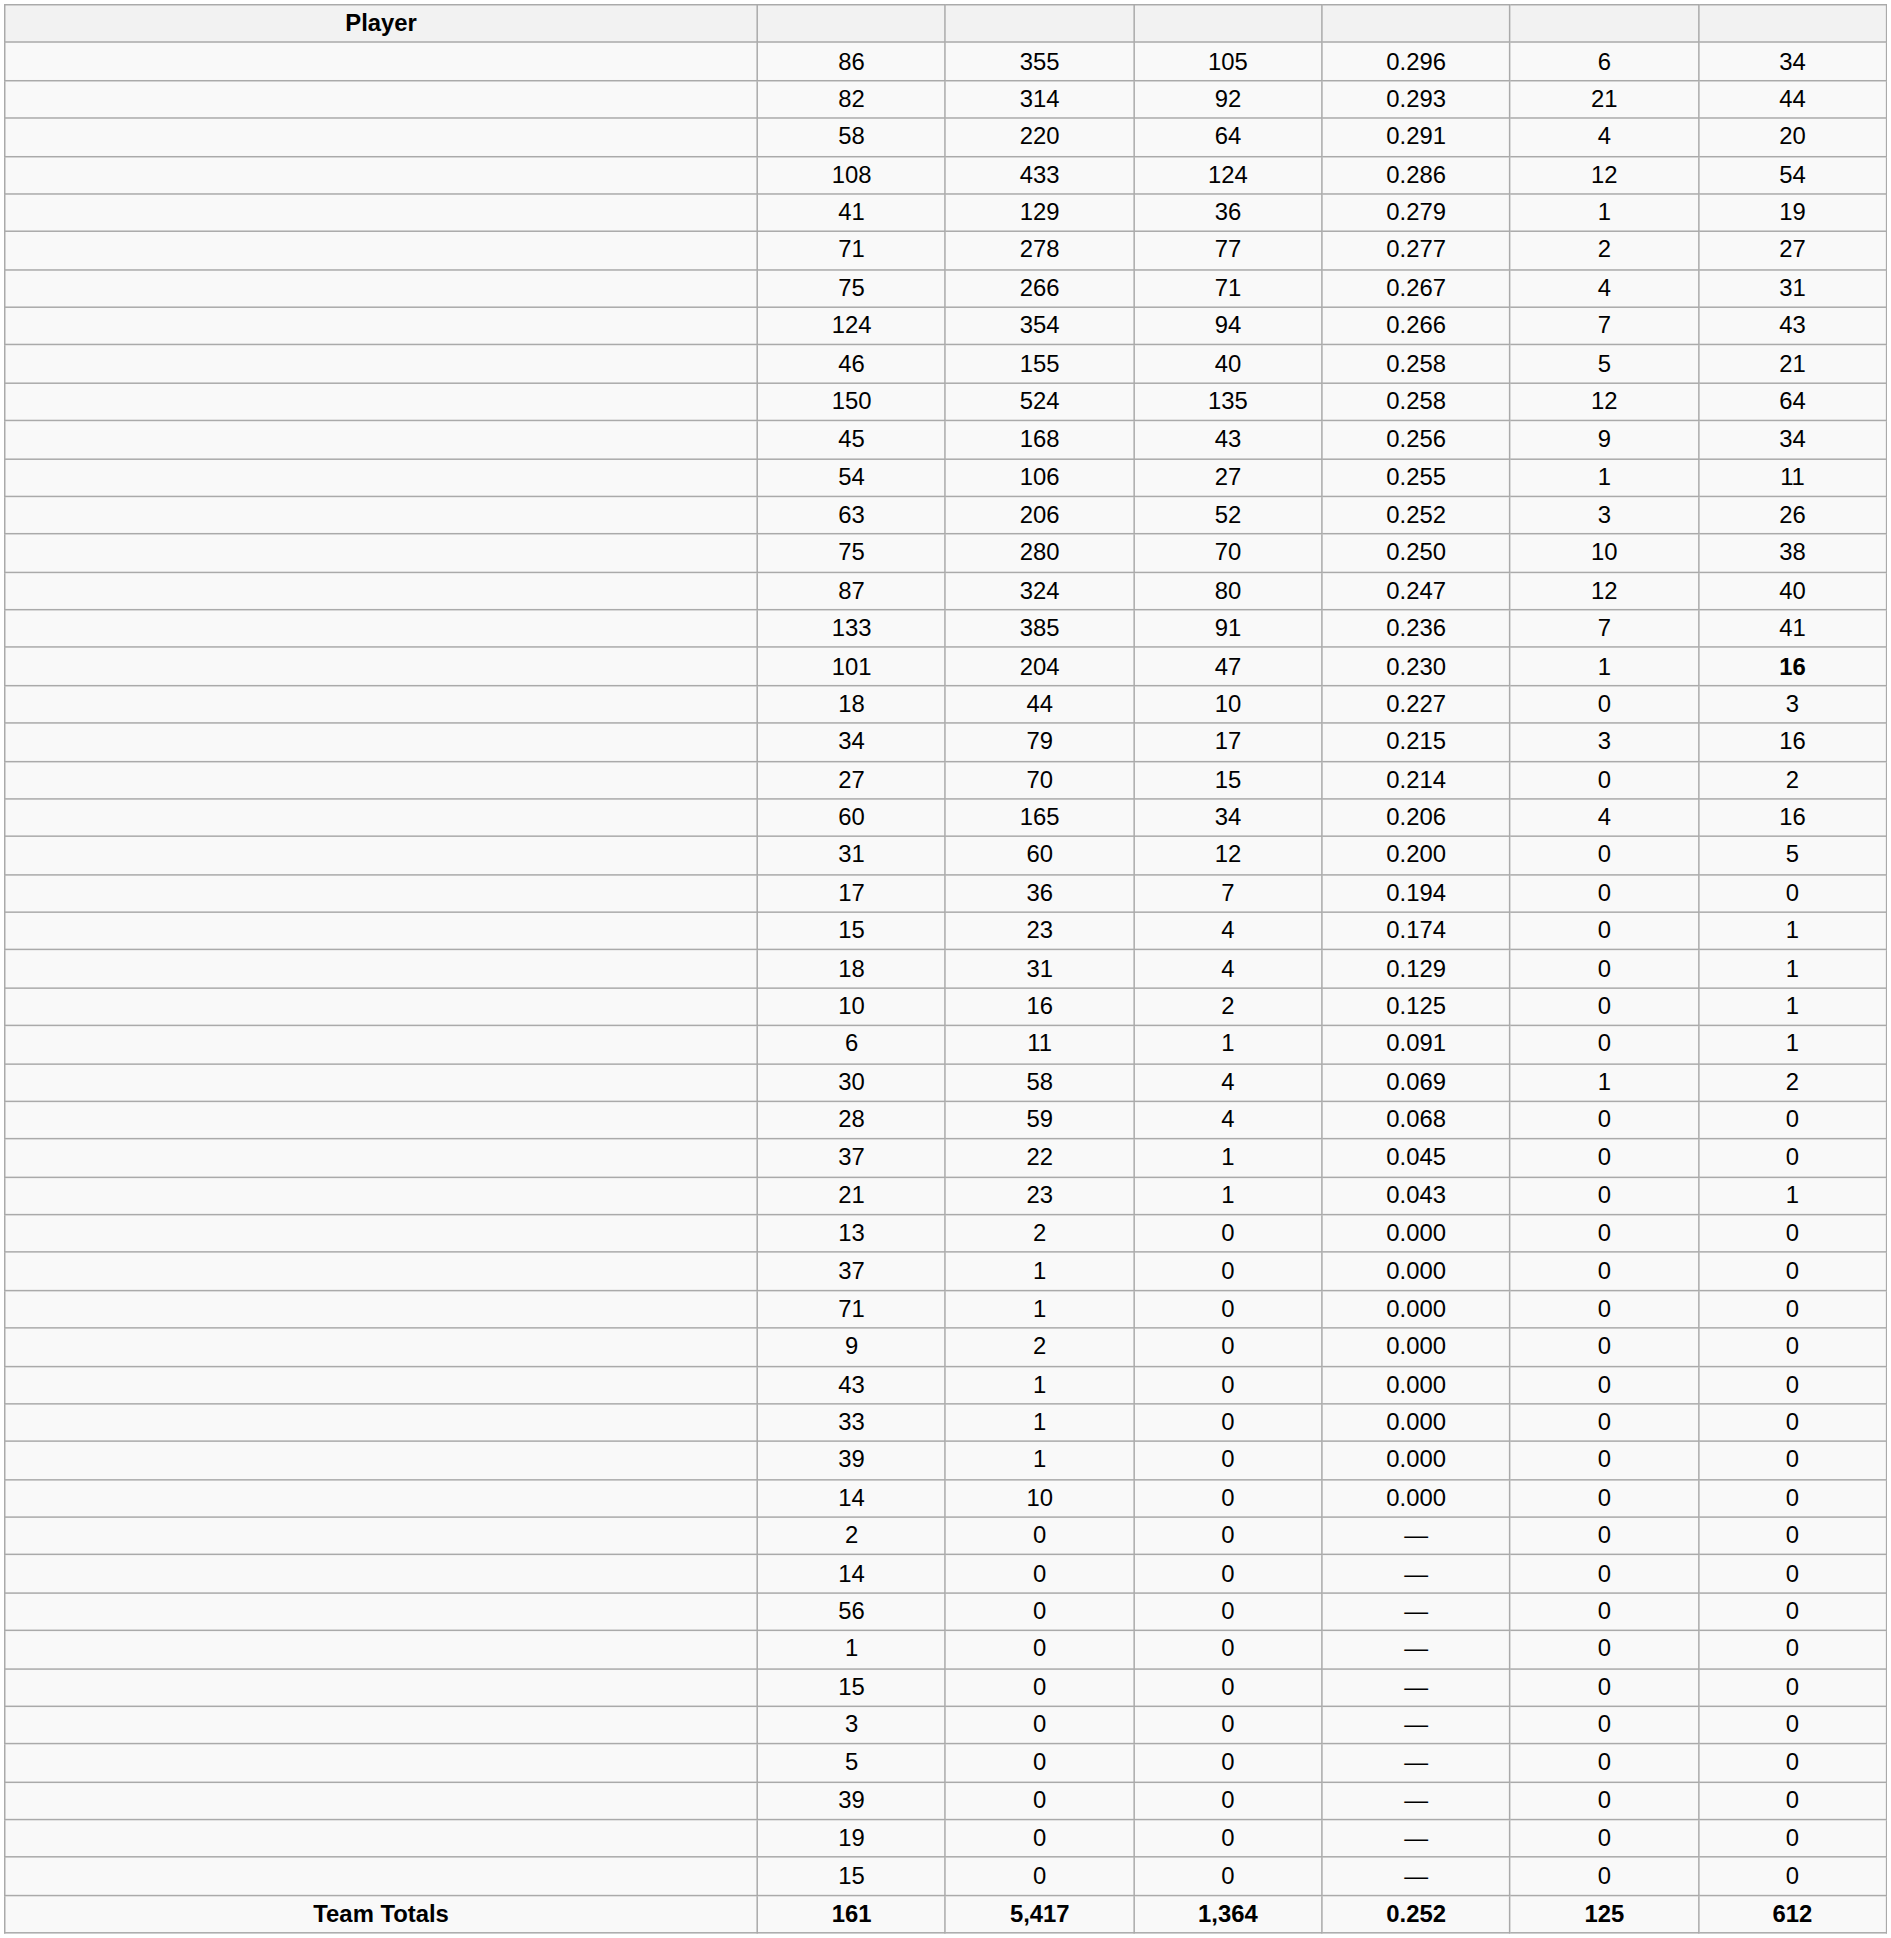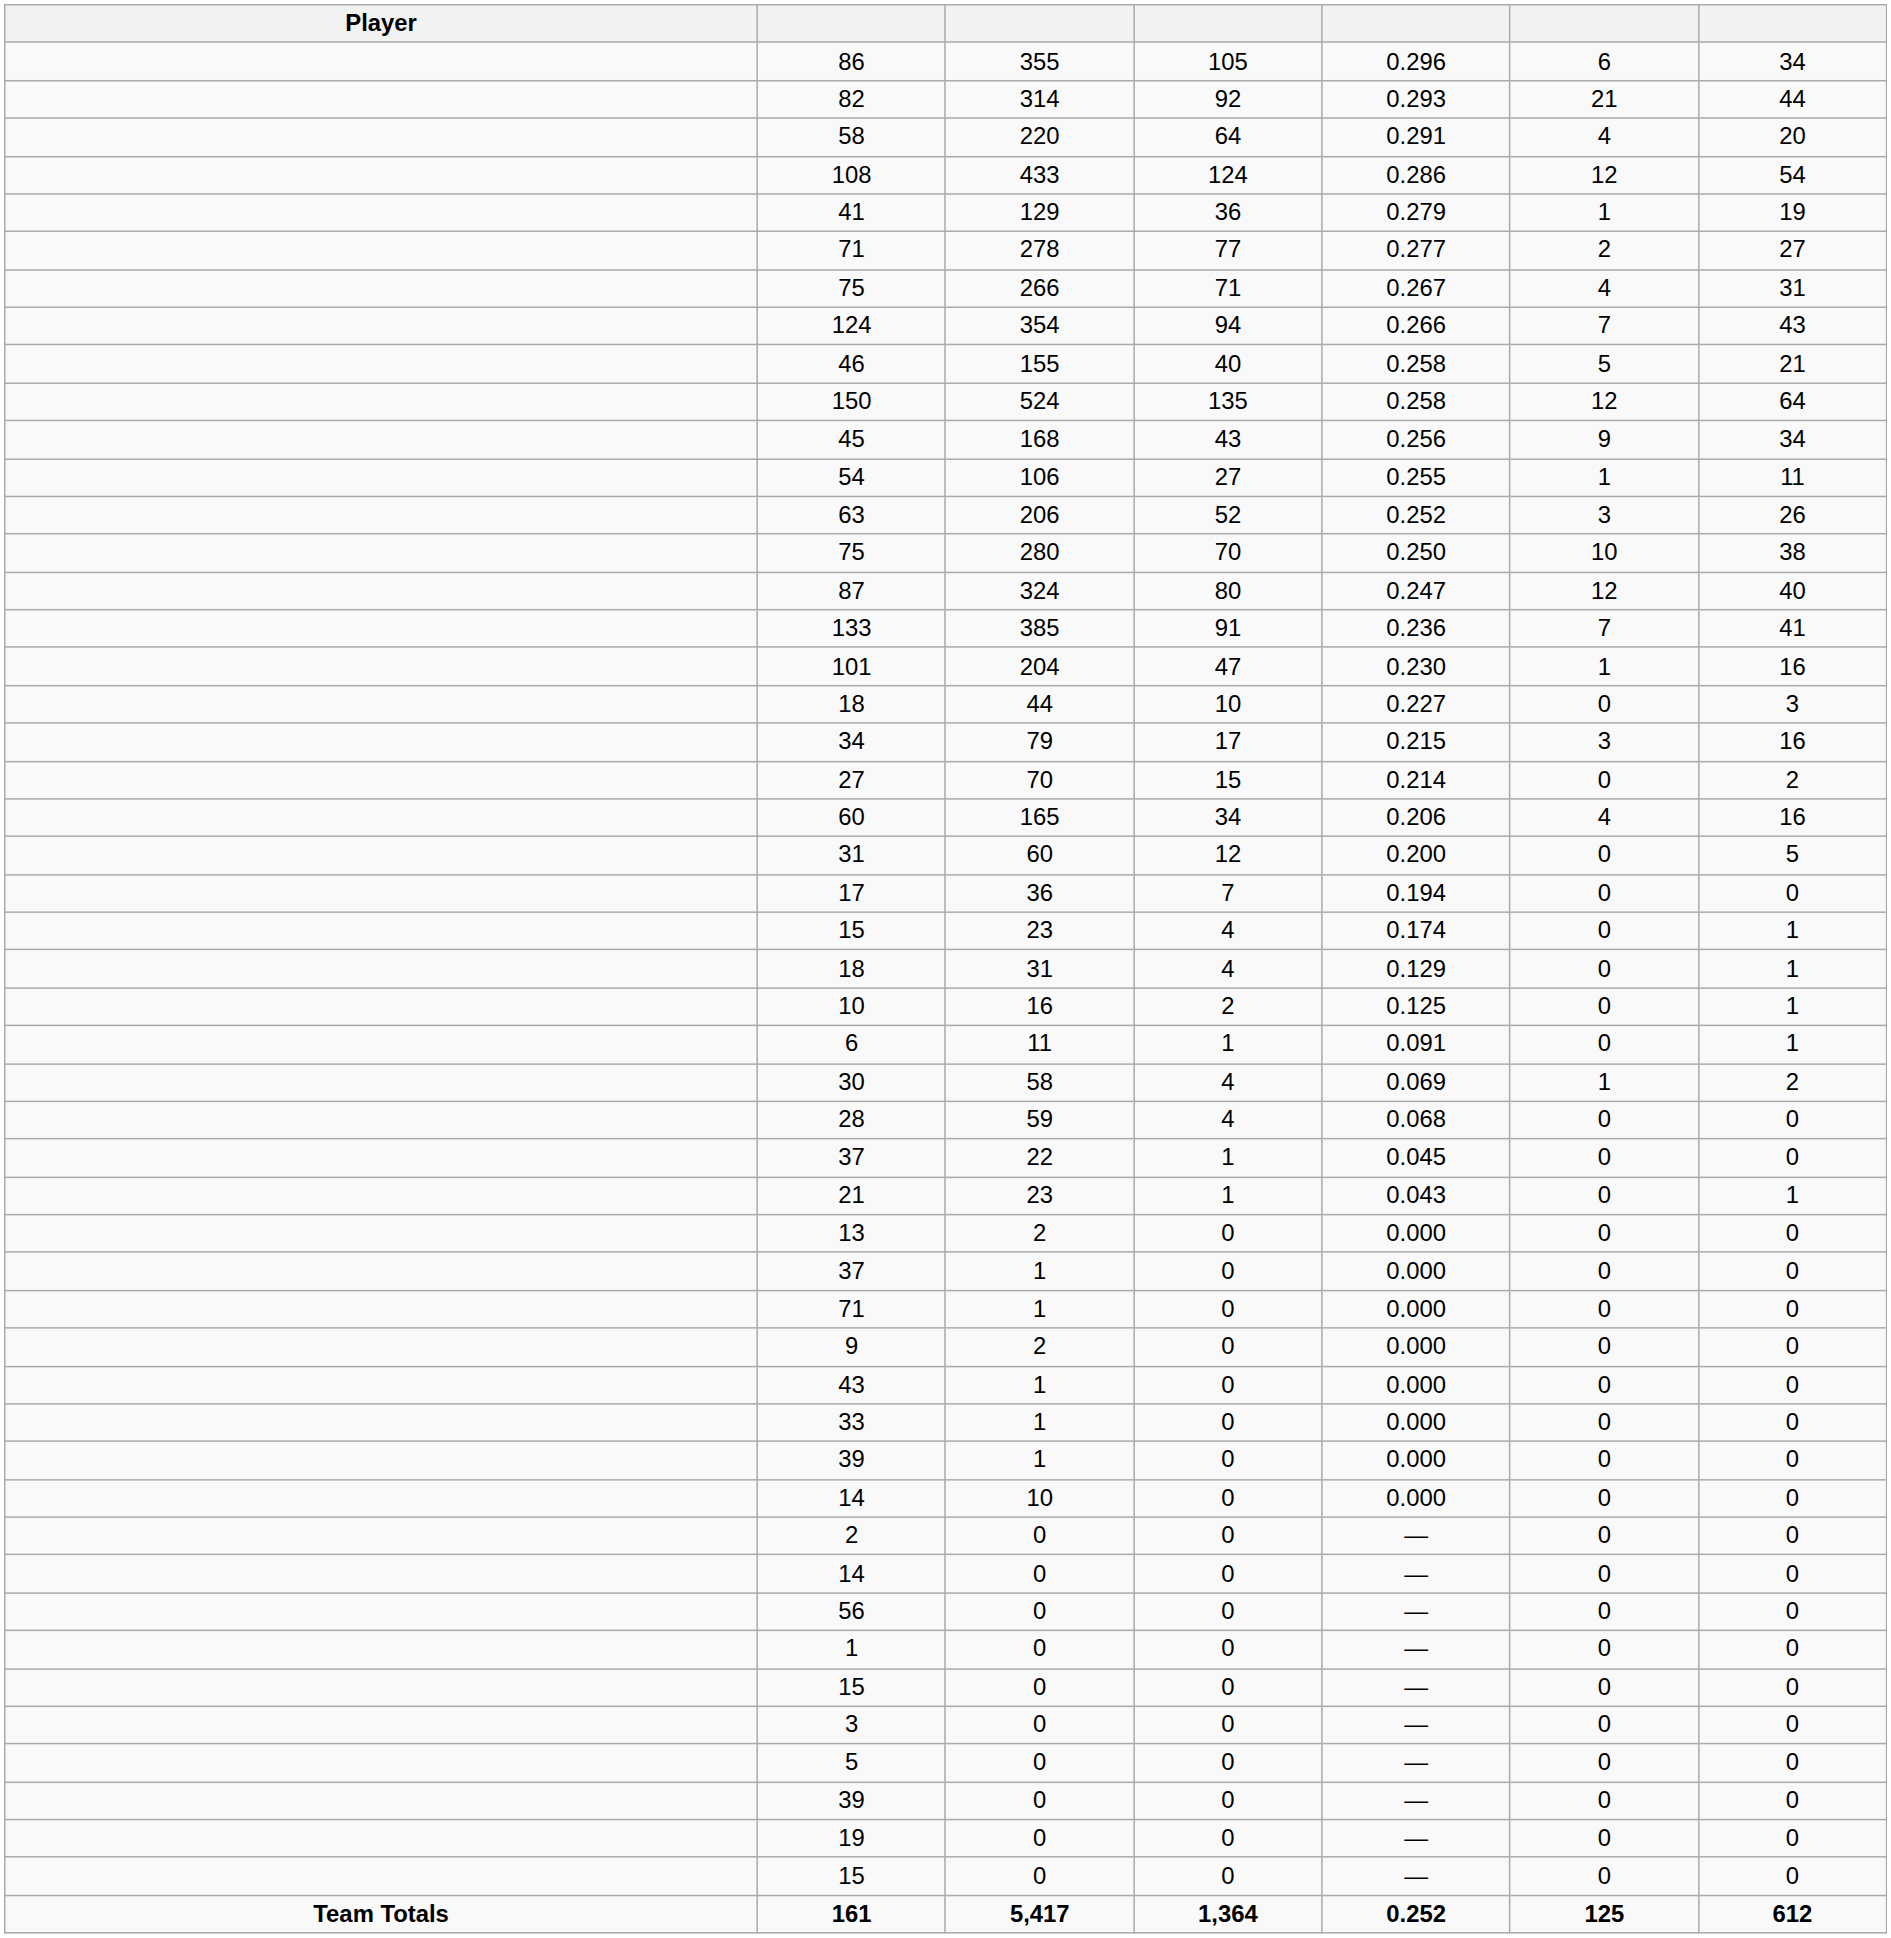101 | column 7: bold -> normal
